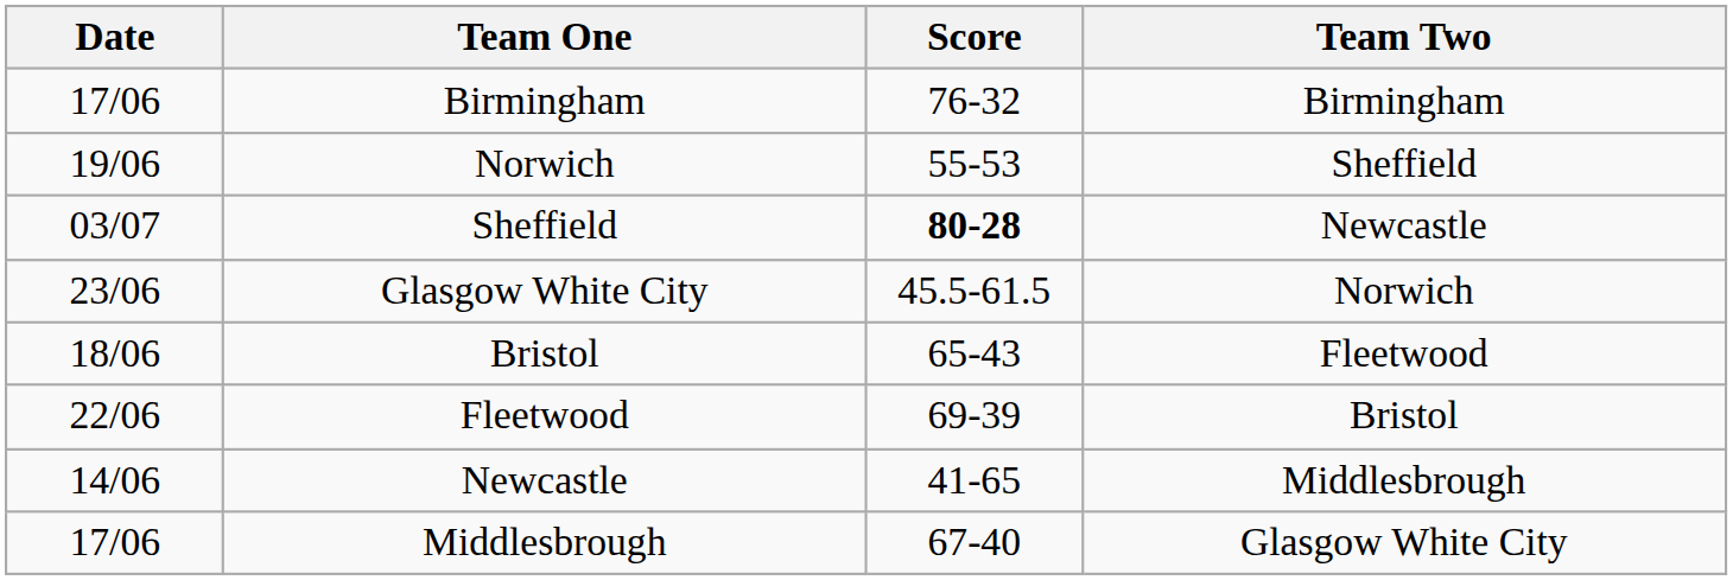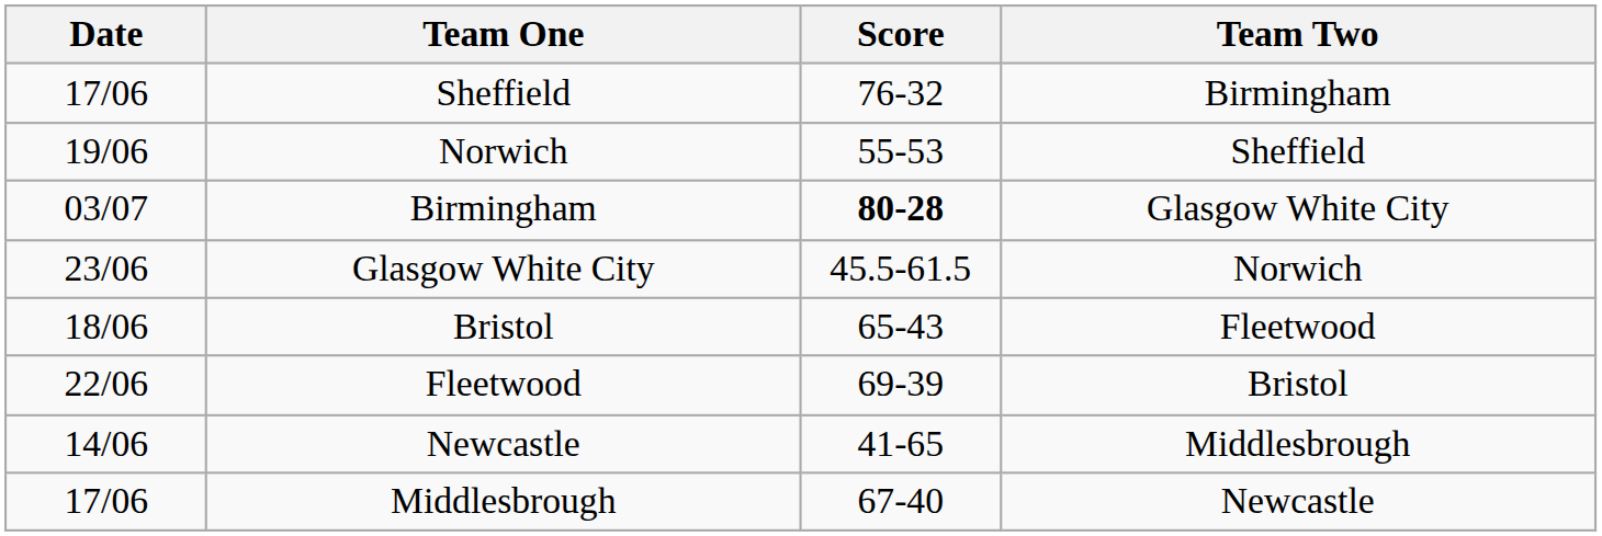row 2 | Team One: Birmingham -> Sheffield
row 4 | Team One: Sheffield -> Birmingham
row 4 | Team Two: Newcastle -> Glasgow White City
row 9 | Team Two: Glasgow White City -> Newcastle
